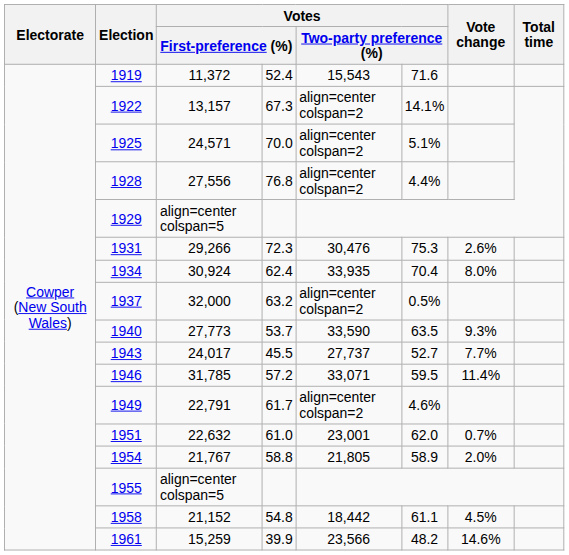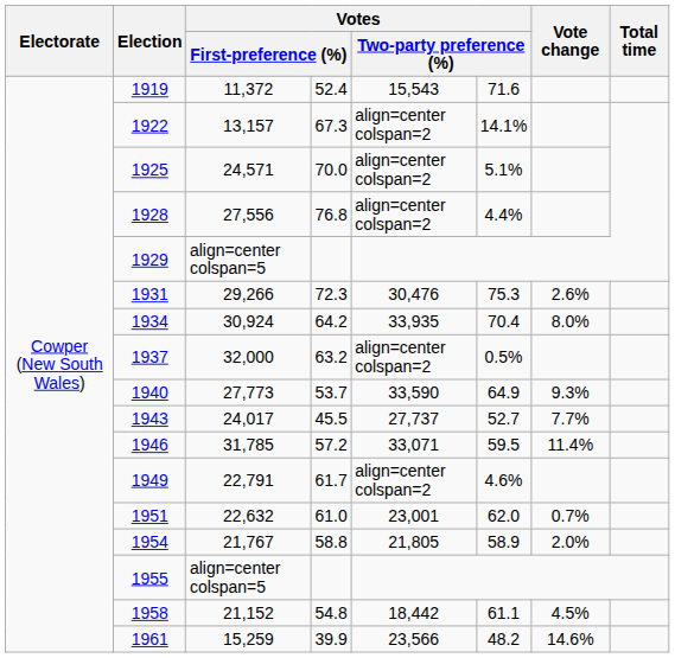1934 | column 4: 62.4 -> 64.2
1940 | column 6: 63.5 -> 64.9
